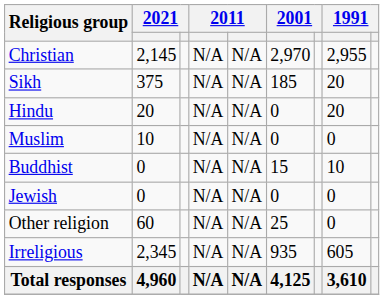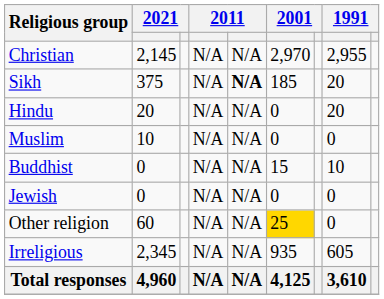Sikh | column 5: normal -> bold
Other religion | column 6: no background -> gold background
